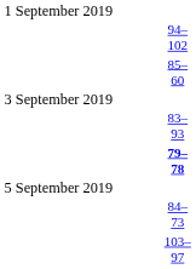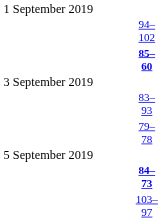85–60 | column 2: normal -> bold
79–78 | column 2: bold -> normal
84–73 | column 2: normal -> bold
